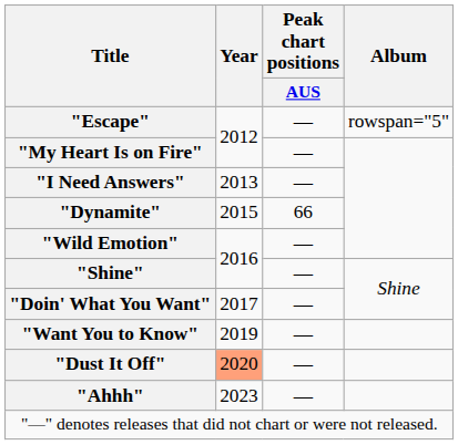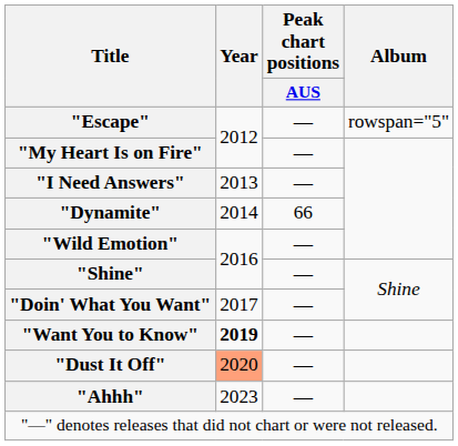"Dynamite" | Year: 2015 -> 2014
"Want You to Know" | Year: normal -> bold
